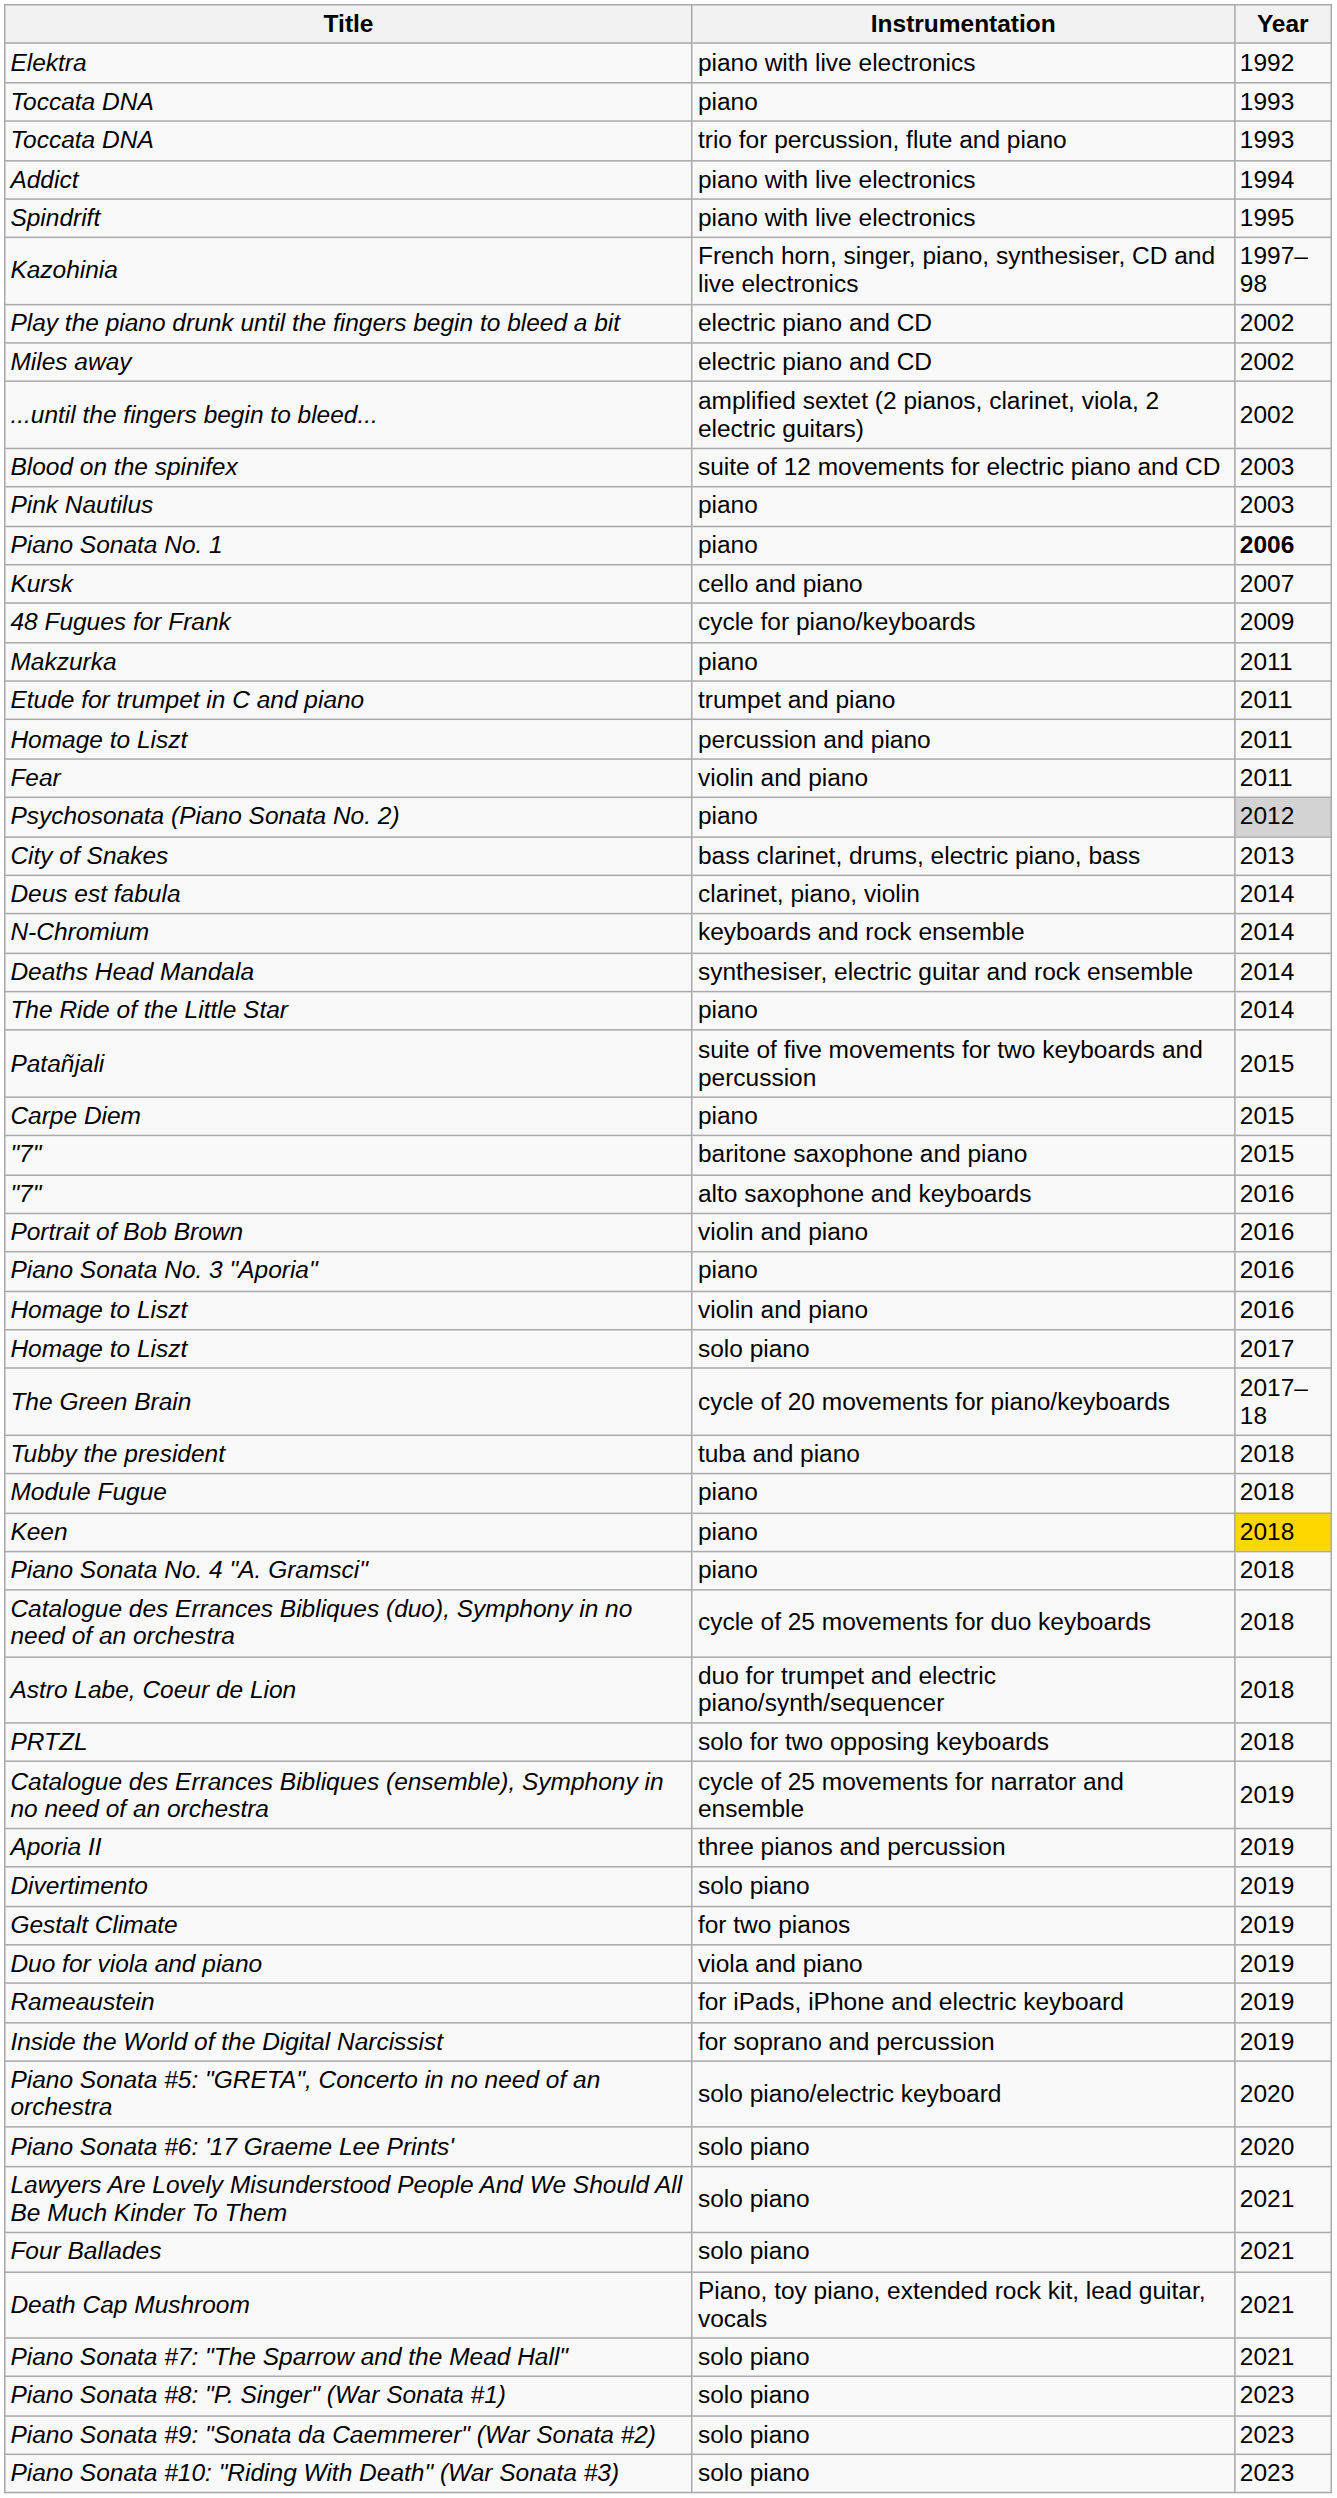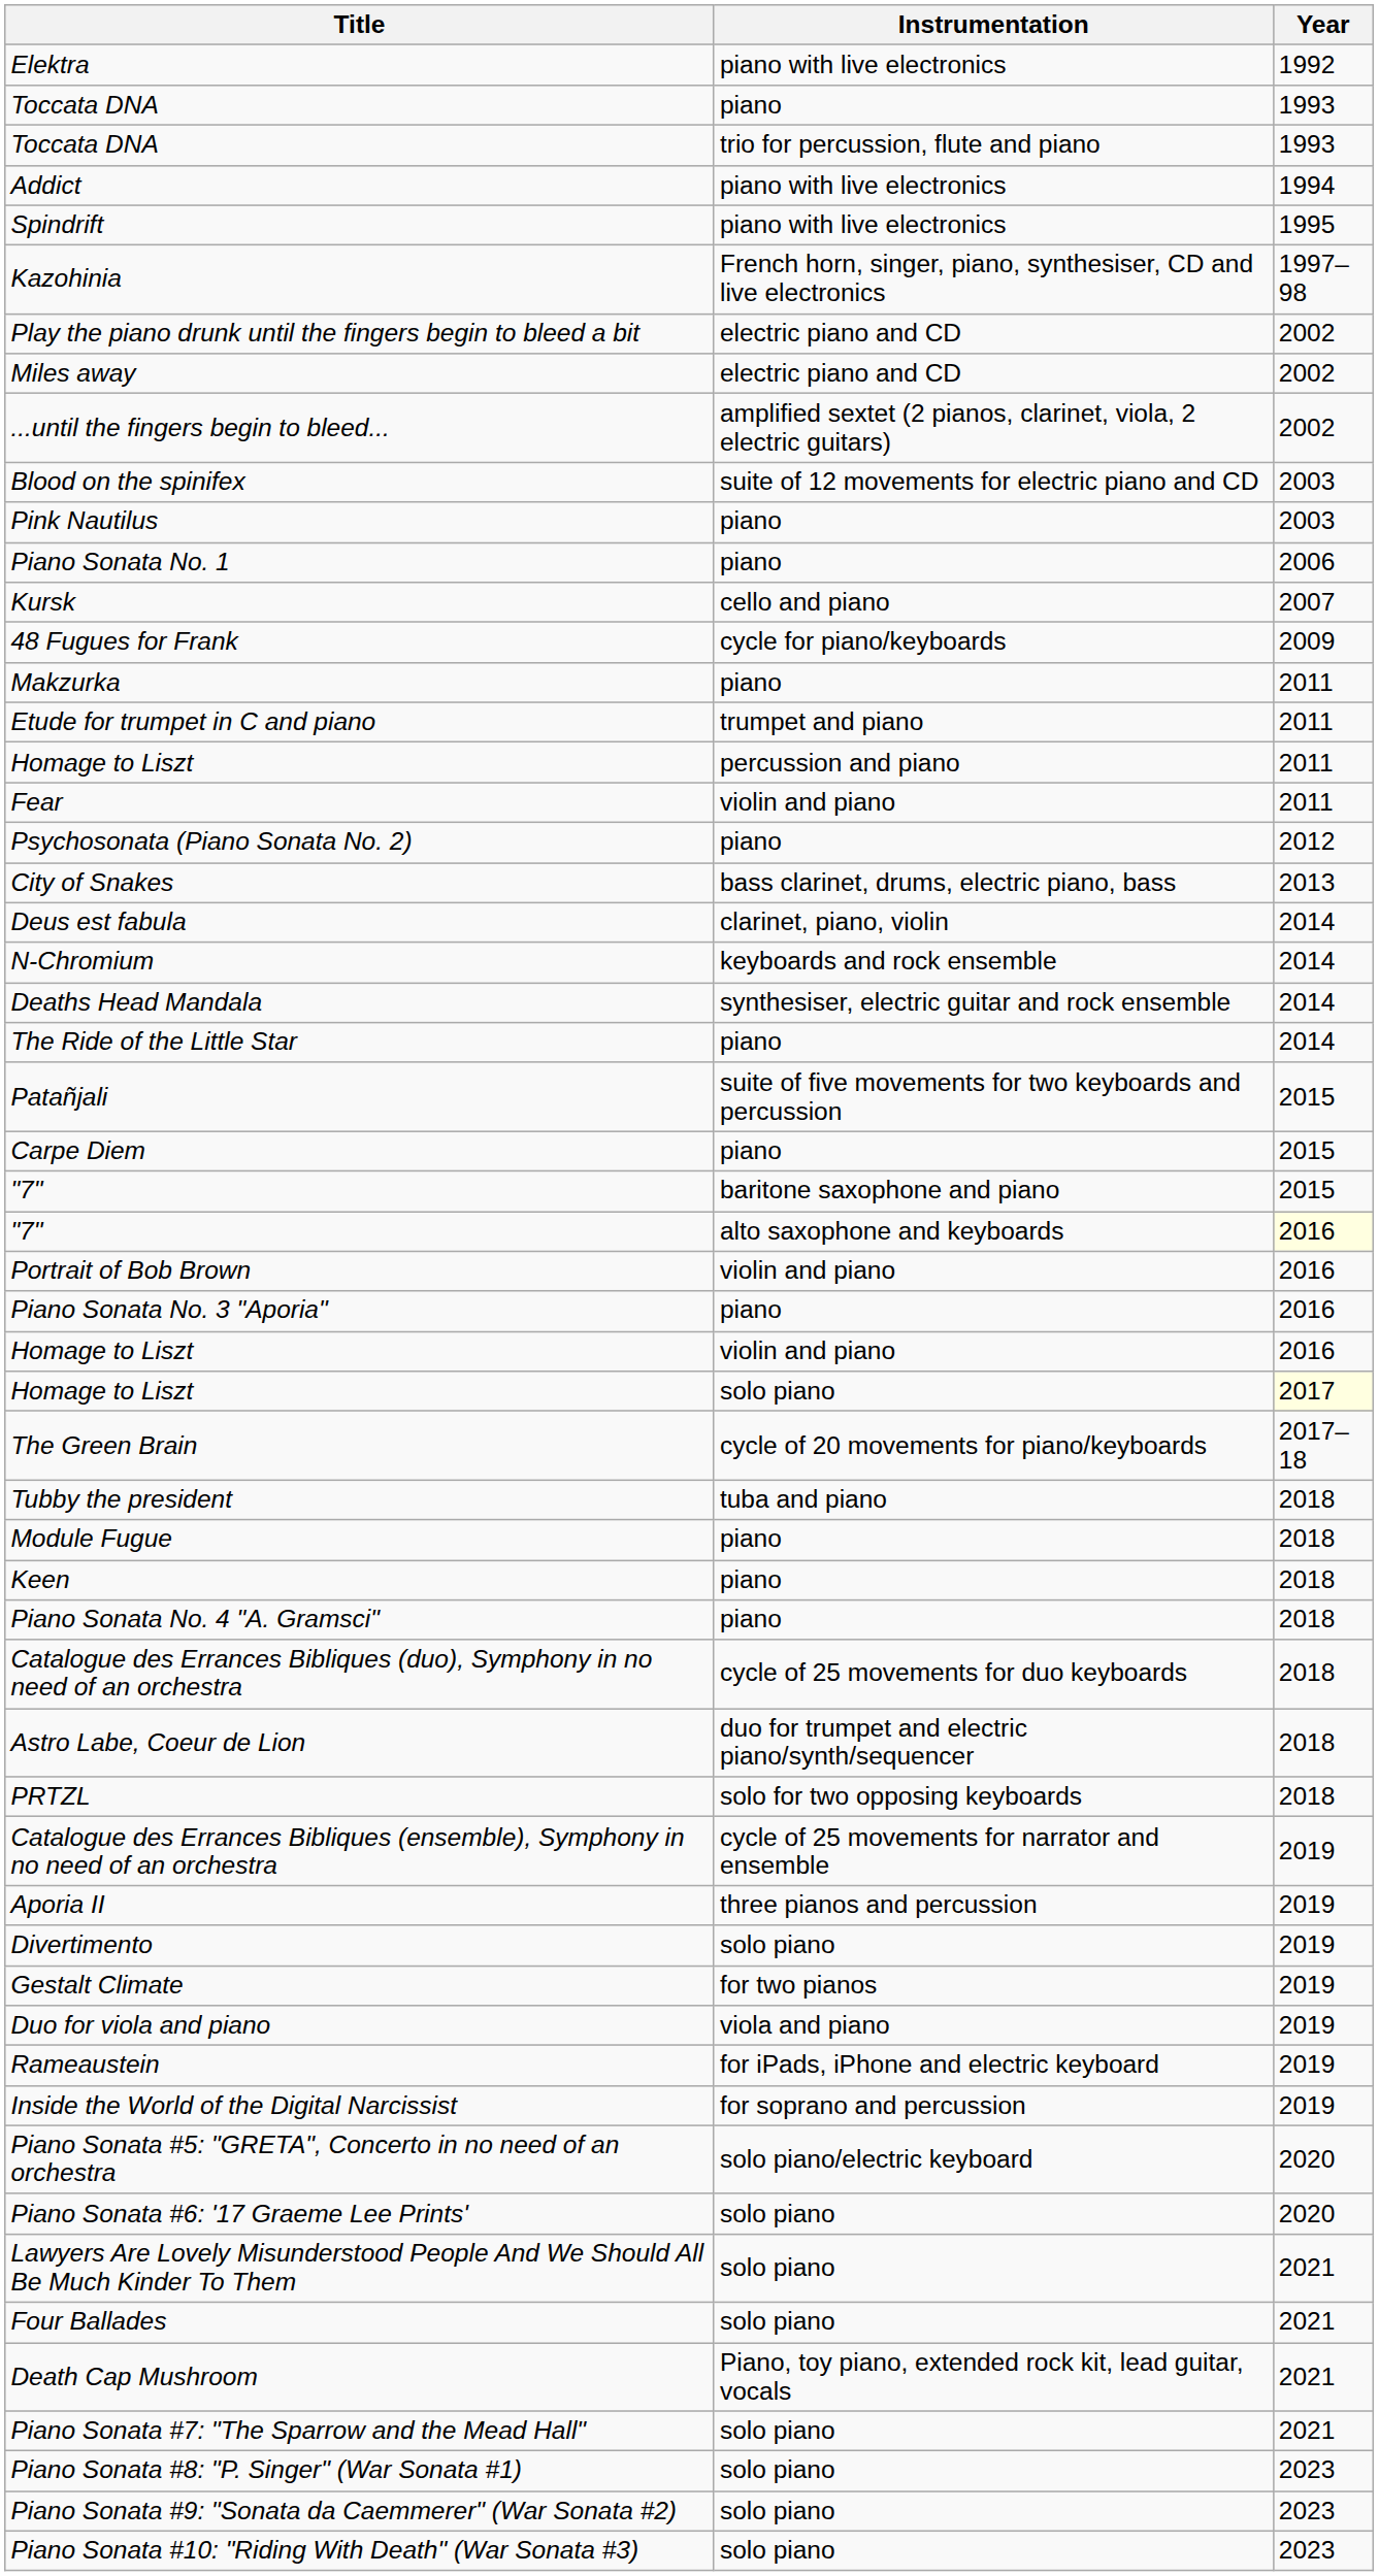Piano Sonata No. 1 | Year: bold -> normal
Psychosonata (Piano Sonata No. 2) | Year: lightgrey background -> no background
"7" / alto saxophone and keyboards | Year: no background -> lightyellow background
Homage to Liszt / solo piano | Year: no background -> lightyellow background
Keen | Year: gold background -> no background
